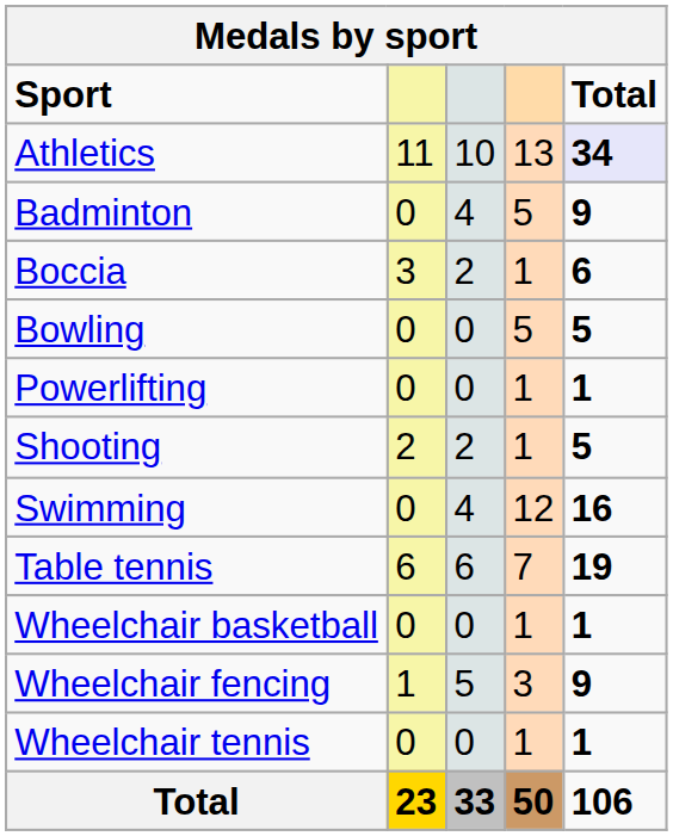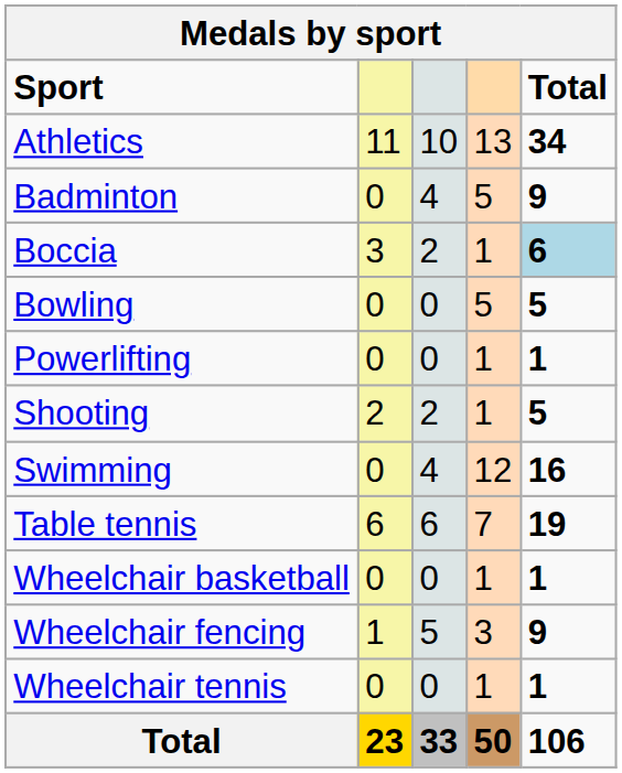Athletics | Total: lavender background -> no background
Boccia | Total: no background -> lightblue background
